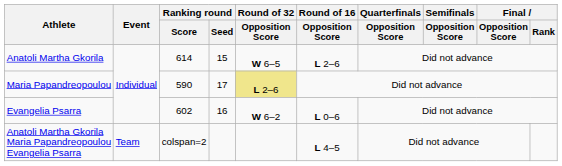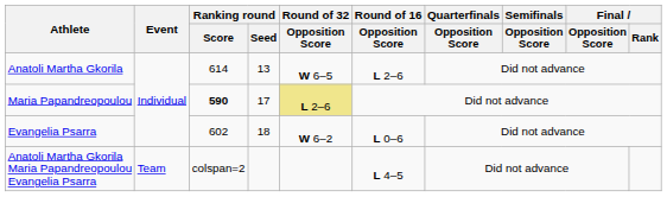Anatoli Martha Gkorila | Ranking round / Seed: 15 -> 13
Maria Papandreopoulou | Ranking round / Score: normal -> bold
Evangelia Psarra | Ranking round / Seed: 16 -> 18
